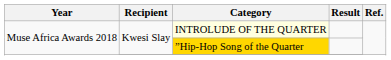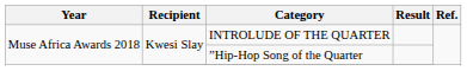INTROLUDE OF THE QUARTER | Category: lightyellow background -> no background
”Hip-Hop Song of the Quarter | Category: gold background -> no background
